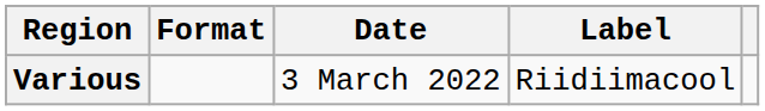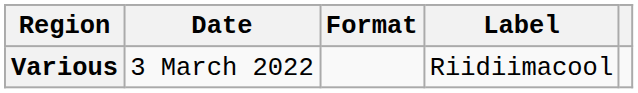columns swapped: Date <-> Format
